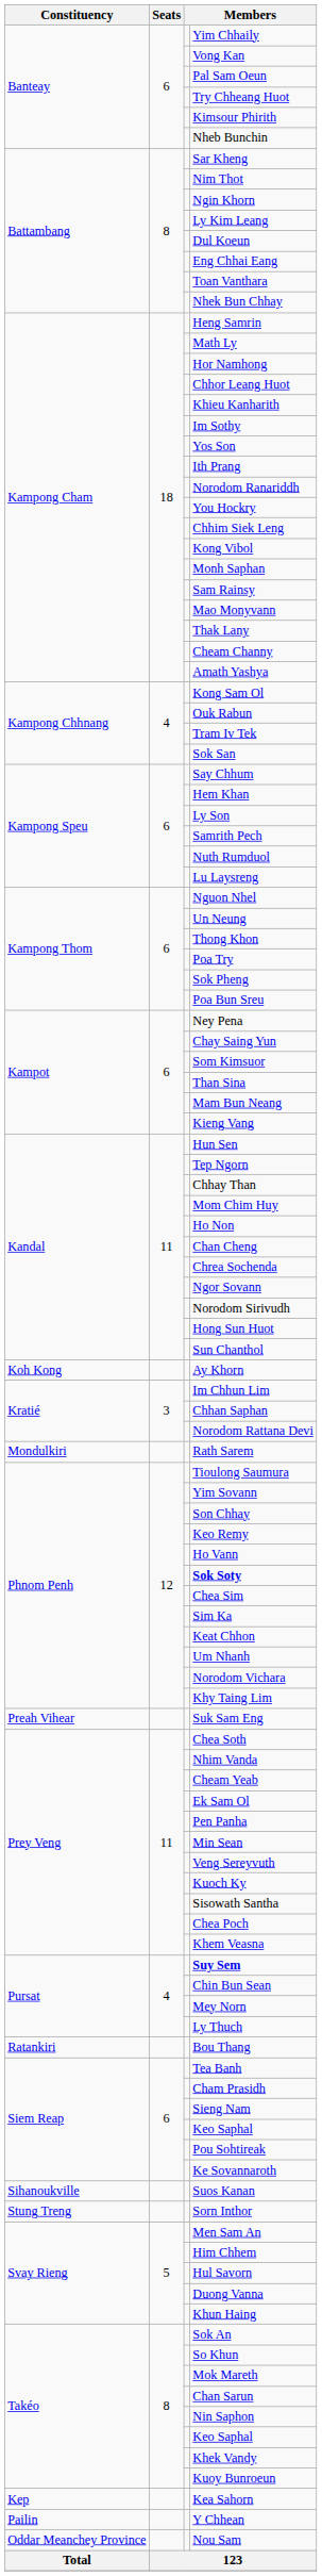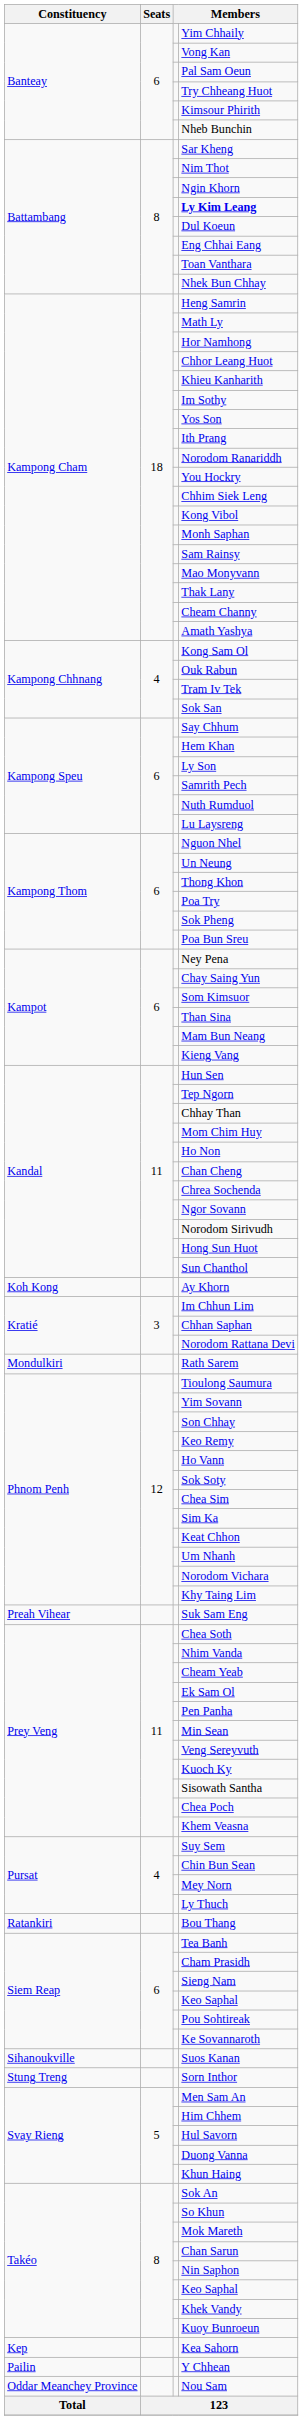Ly Kim Leang | column 4: normal -> bold
Sok Soty | column 4: bold -> normal
Suy Sem | column 4: bold -> normal
